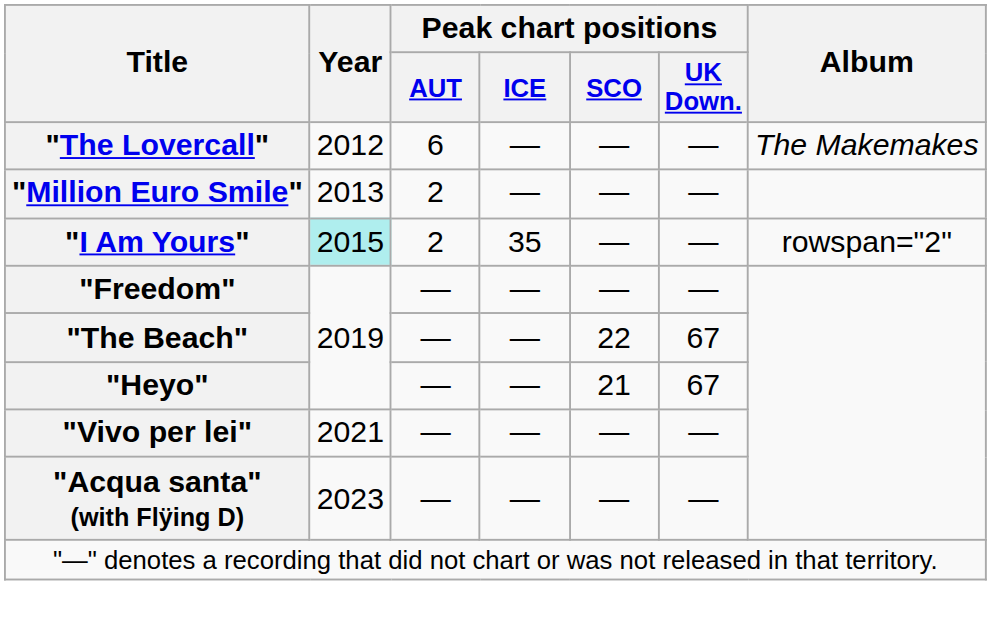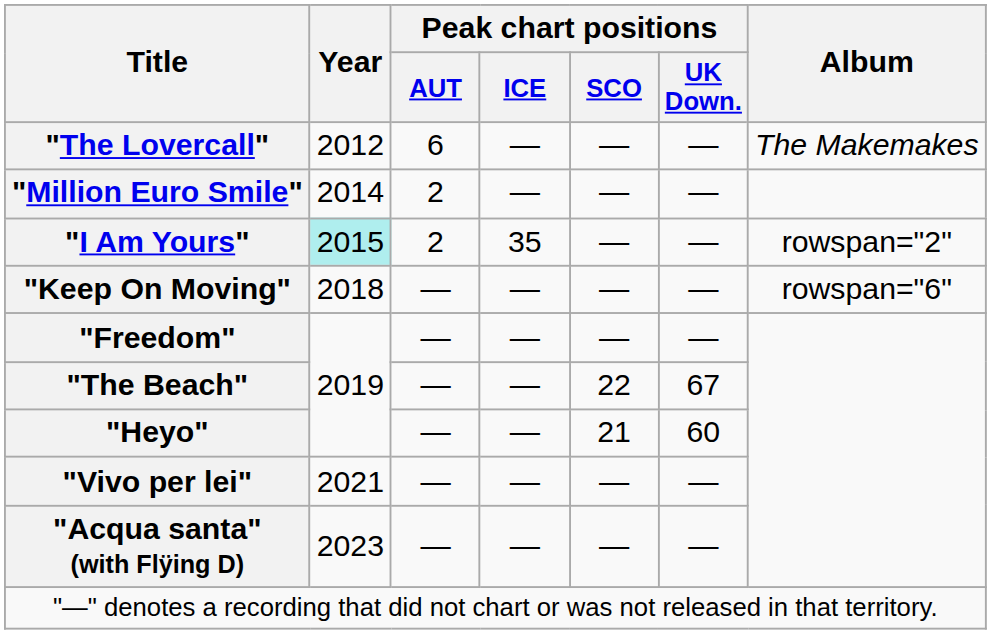"Million Euro Smile" | Year: 2013 -> 2014
+ row: "Keep On Moving" | 2018 | — | — | — | — | rowspan="6"
"Heyo" | Peak chart positions / UK Down.: 67 -> 60
